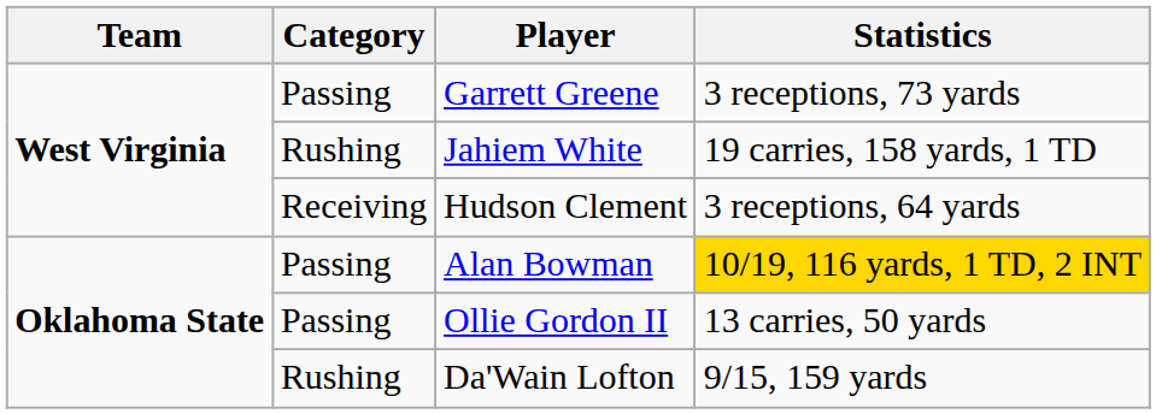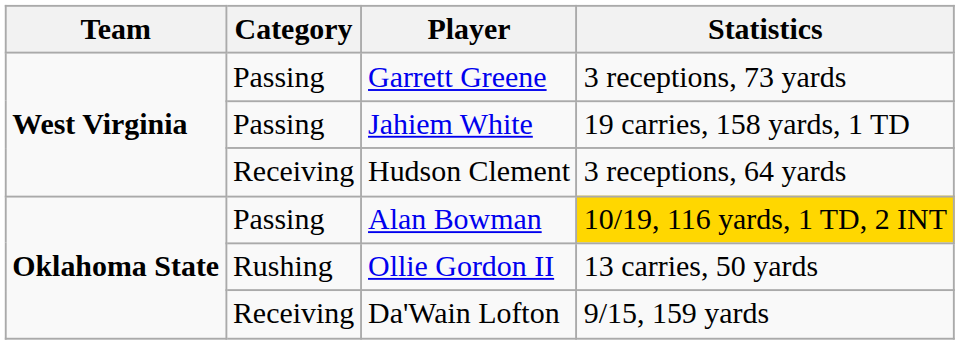Jahiem White | Category: Rushing -> Passing
Ollie Gordon II | Category: Passing -> Rushing
Da'Wain Lofton | Category: Rushing -> Receiving
